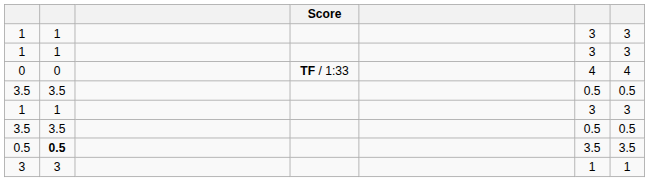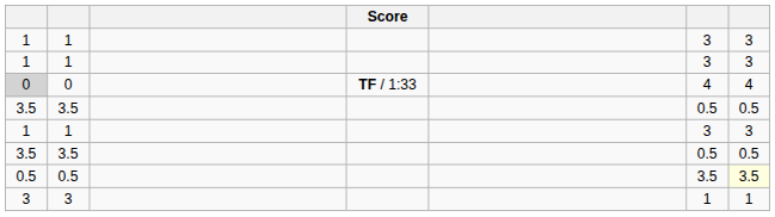row 4 | column 1: no background -> lightgrey background
row 8 | column 2: bold -> normal
row 8 | column 7: no background -> lightyellow background
